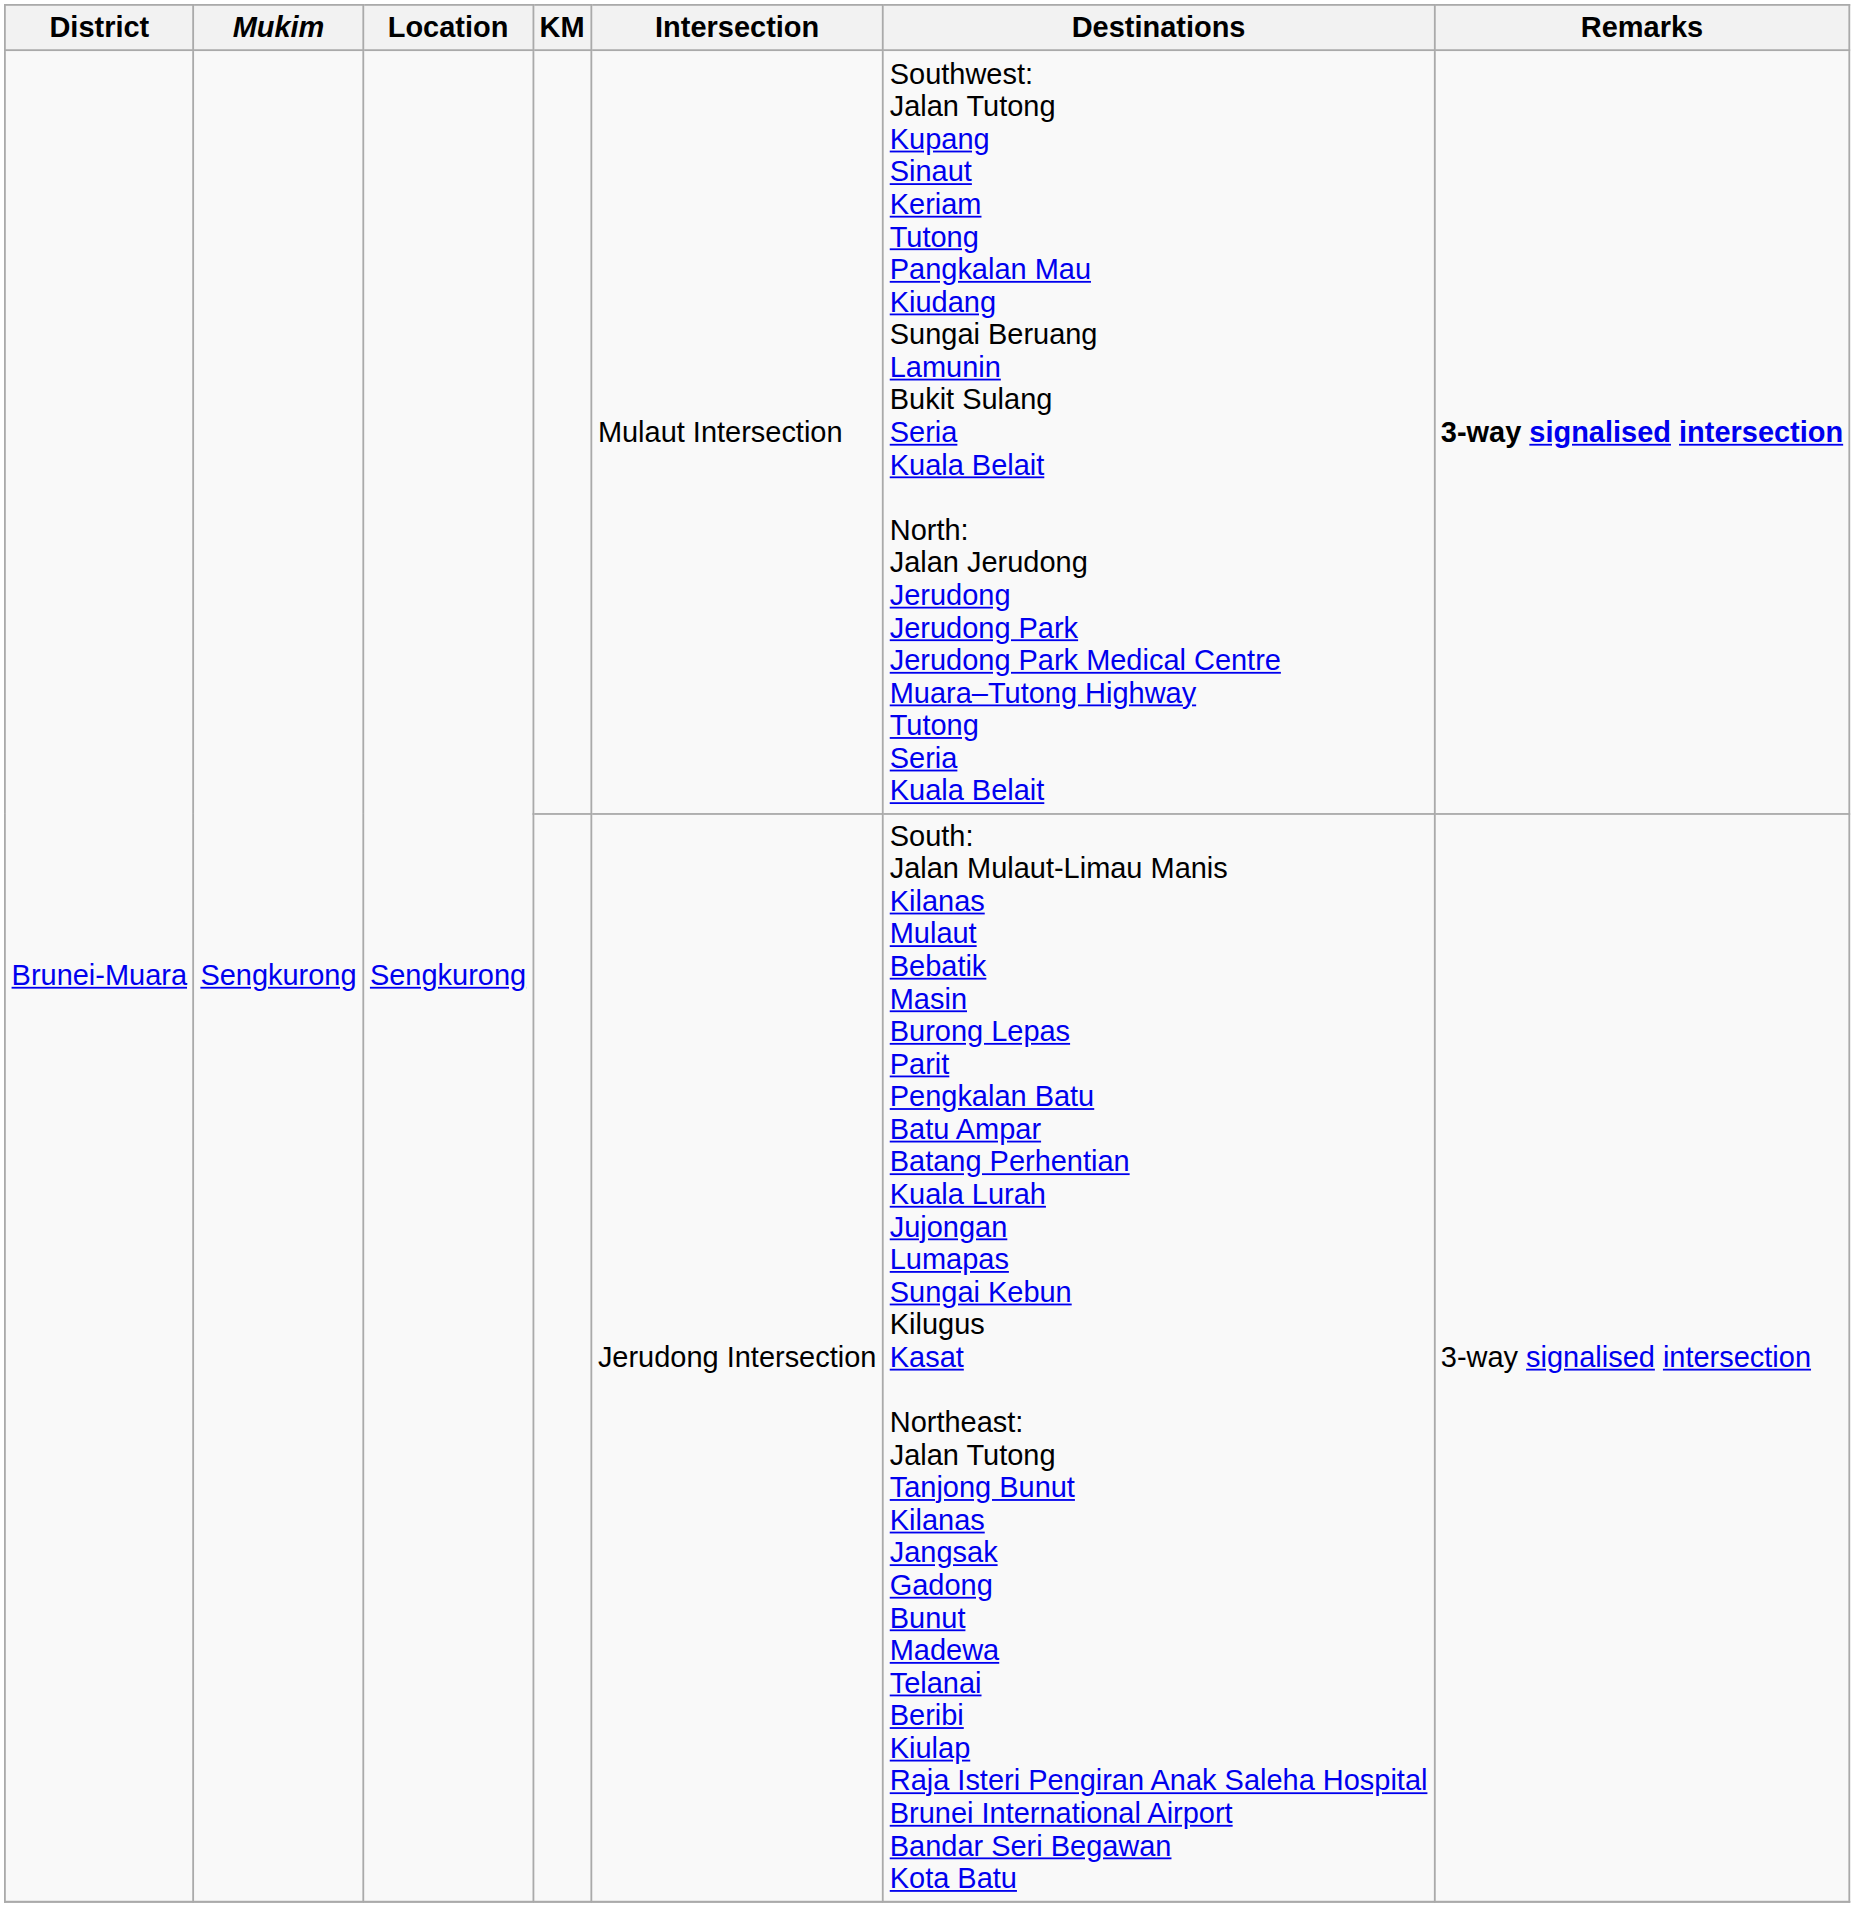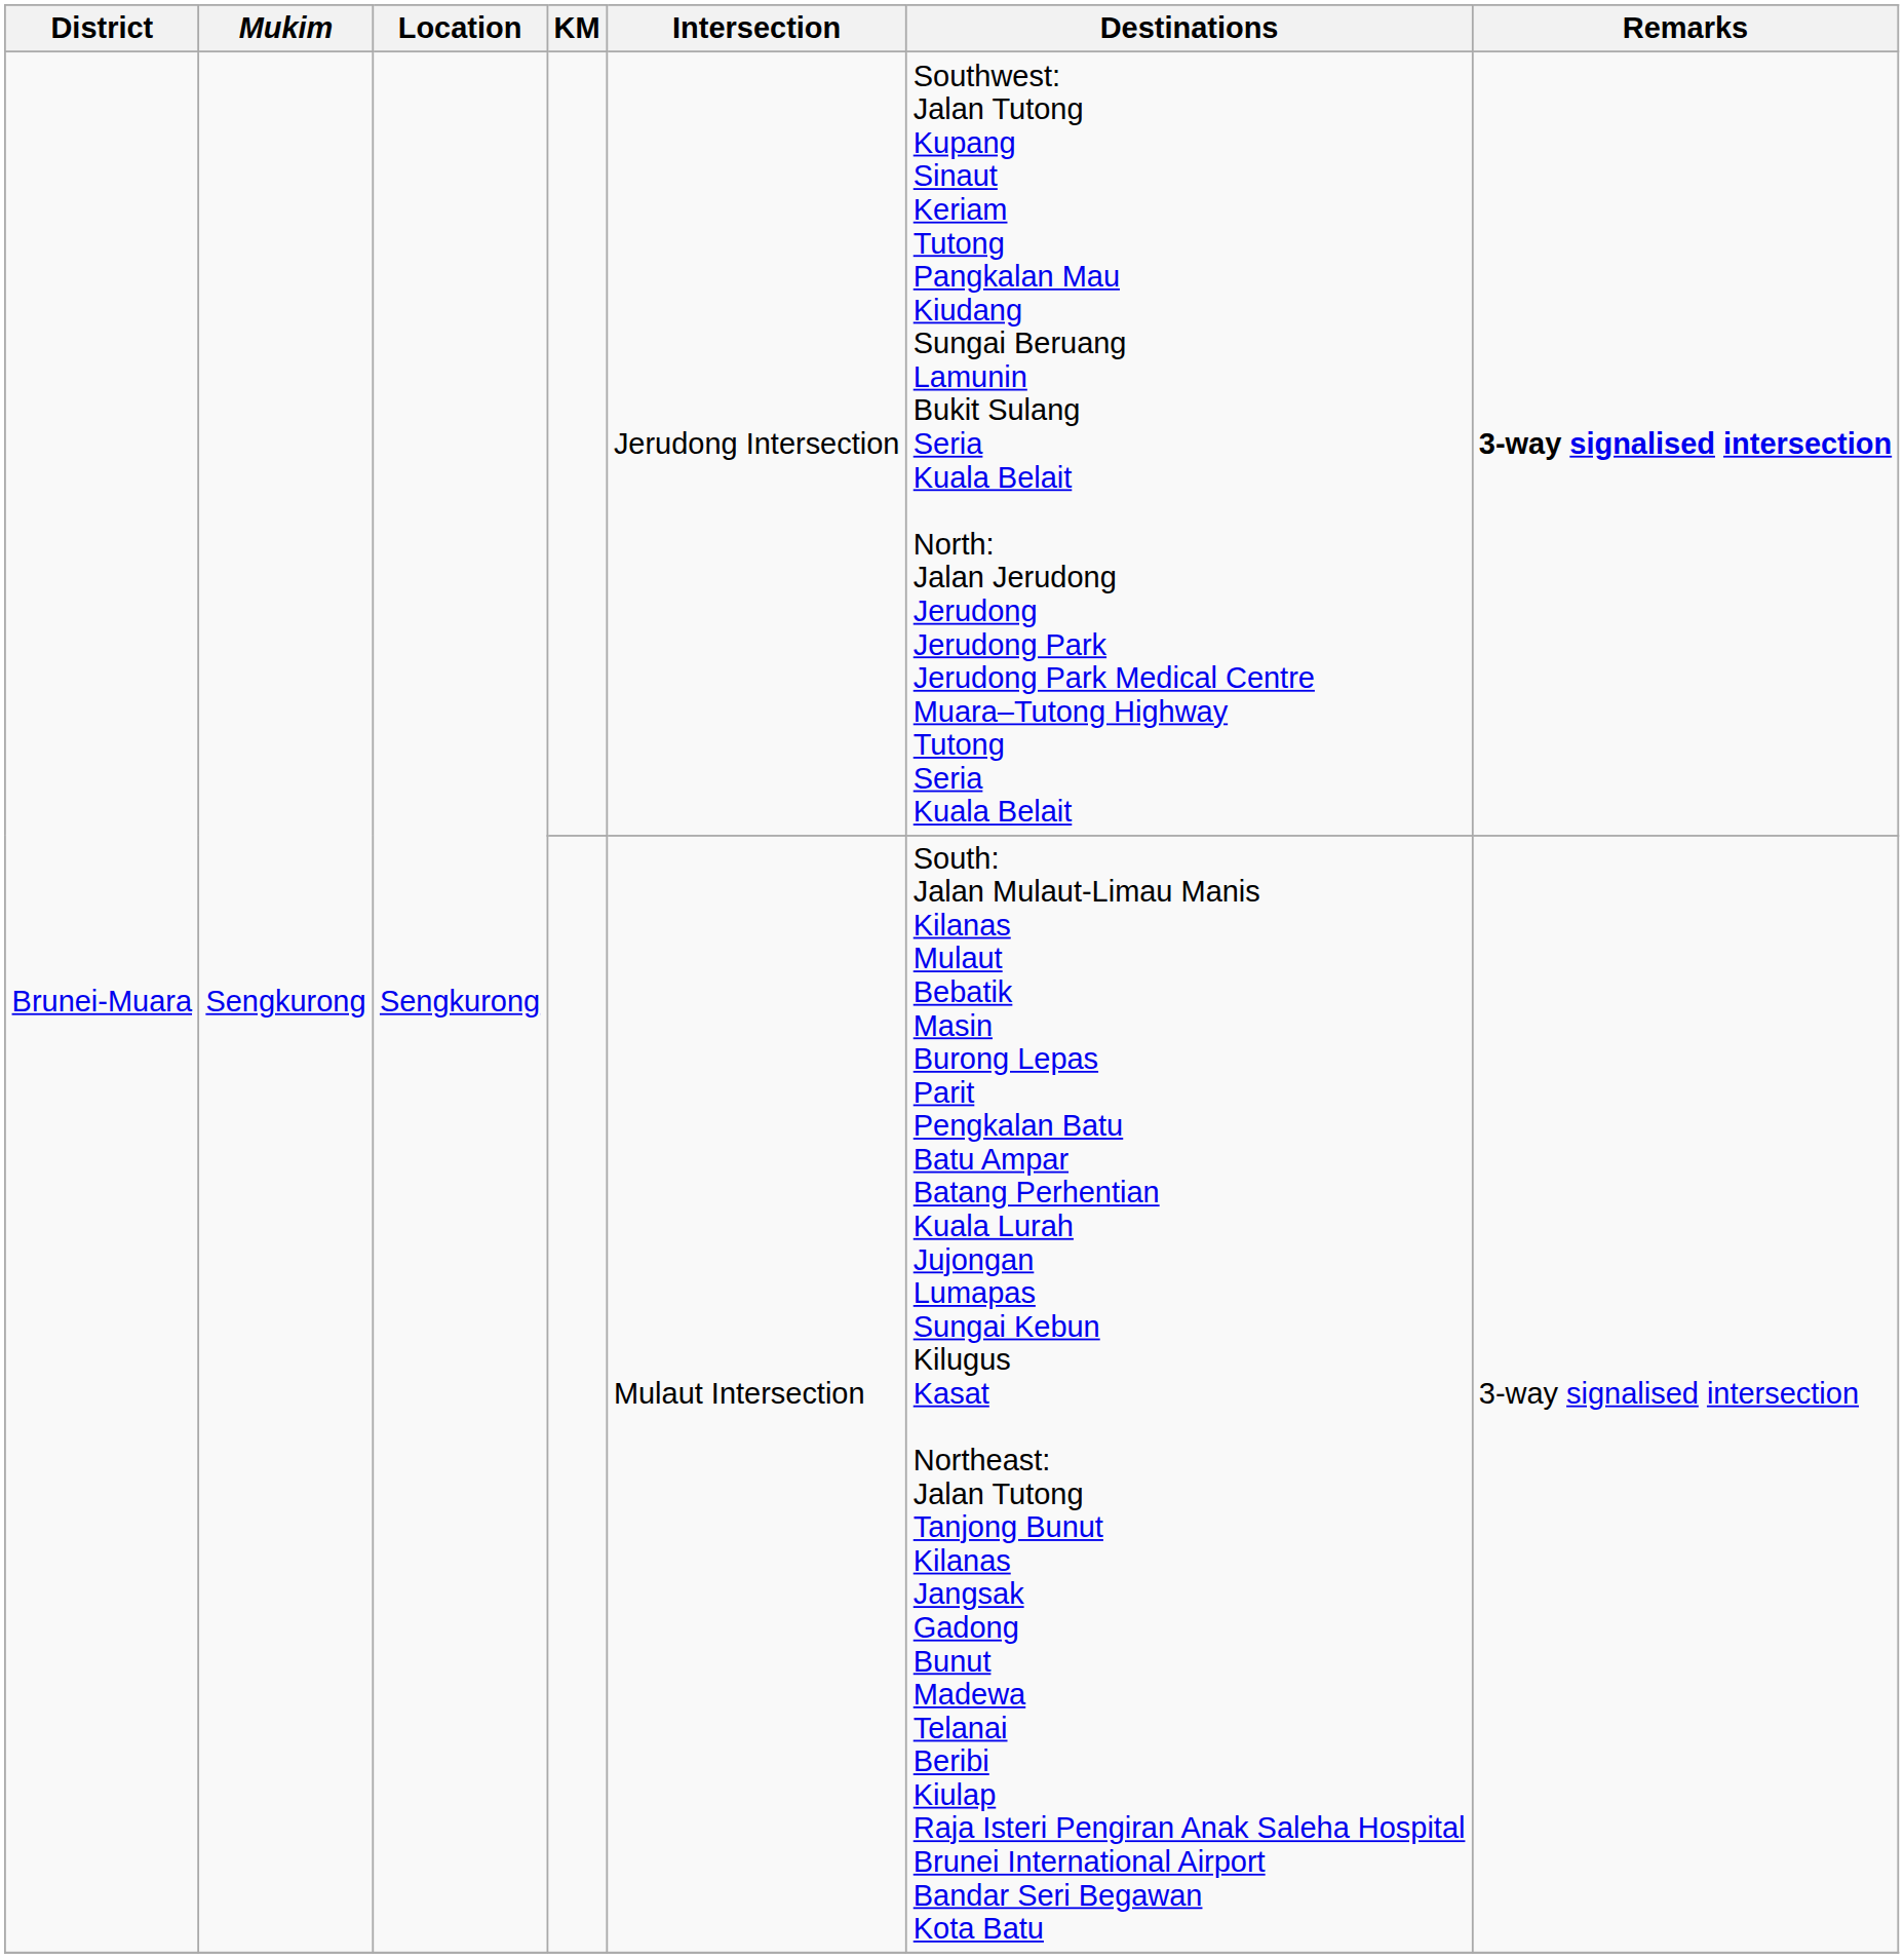row 2 | Intersection: Mulaut Intersection -> Jerudong Intersection
row 3 | Intersection: Jerudong Intersection -> Mulaut Intersection
